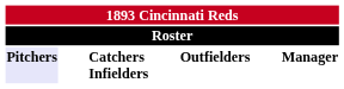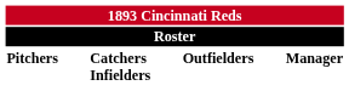Pitchers | column 1: lavender background -> no background
